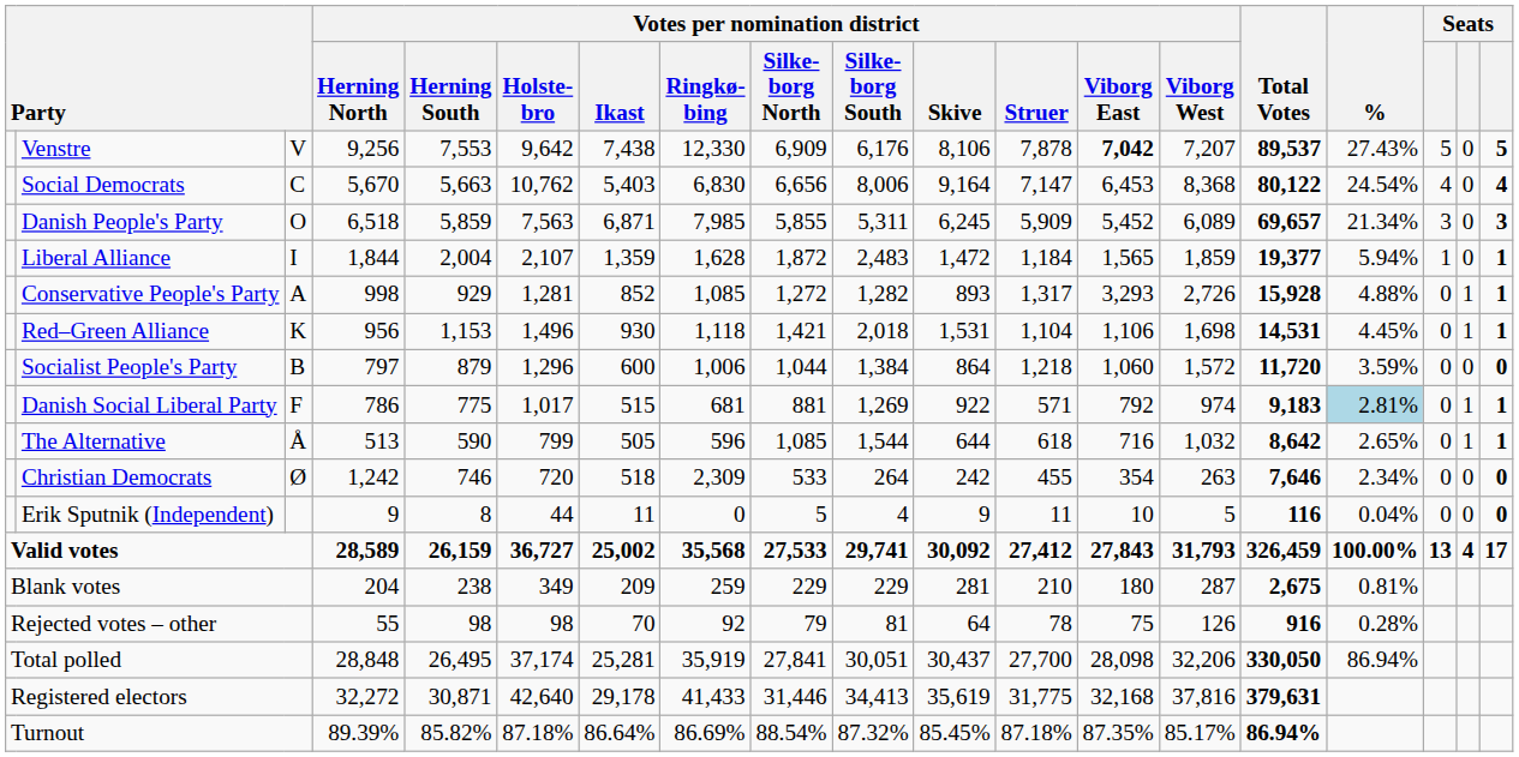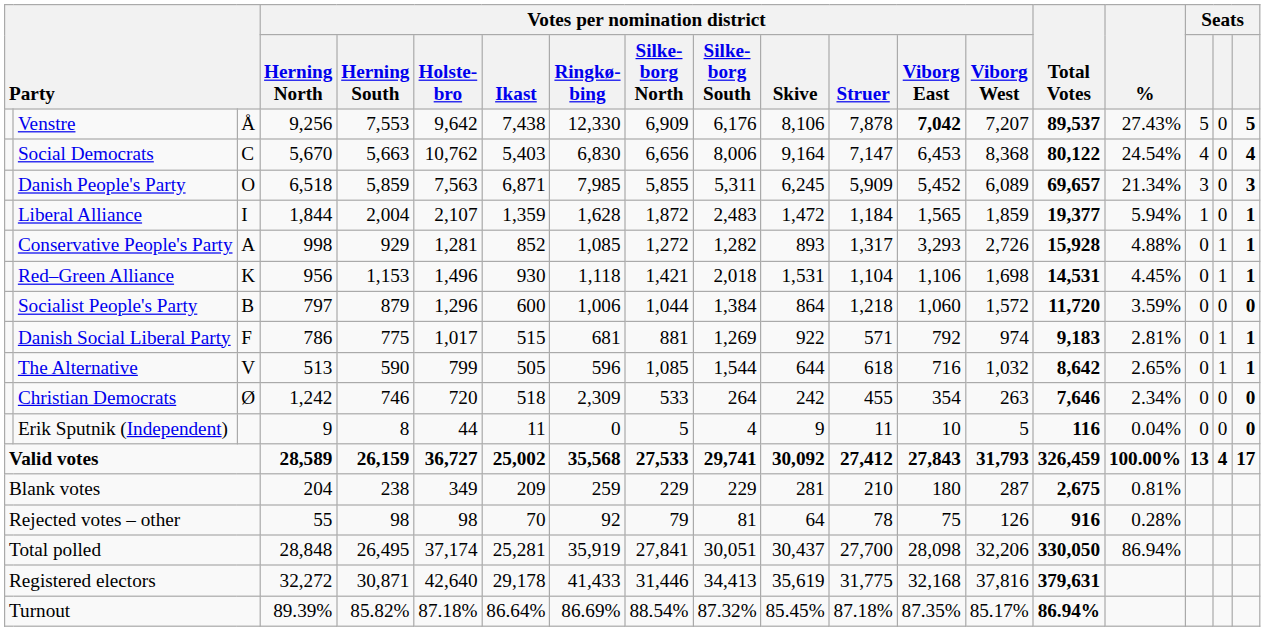Venstre | column 3: V -> Å
Danish Social Liberal Party | %: lightblue background -> no background
The Alternative | column 3: Å -> V
